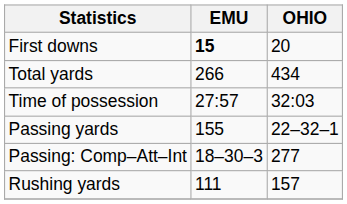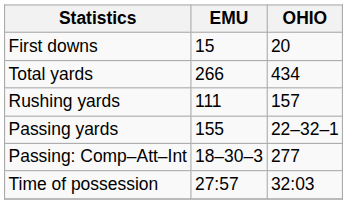First downs | EMU: bold -> normal
rows swapped: Rushing yards <-> Time of possession
